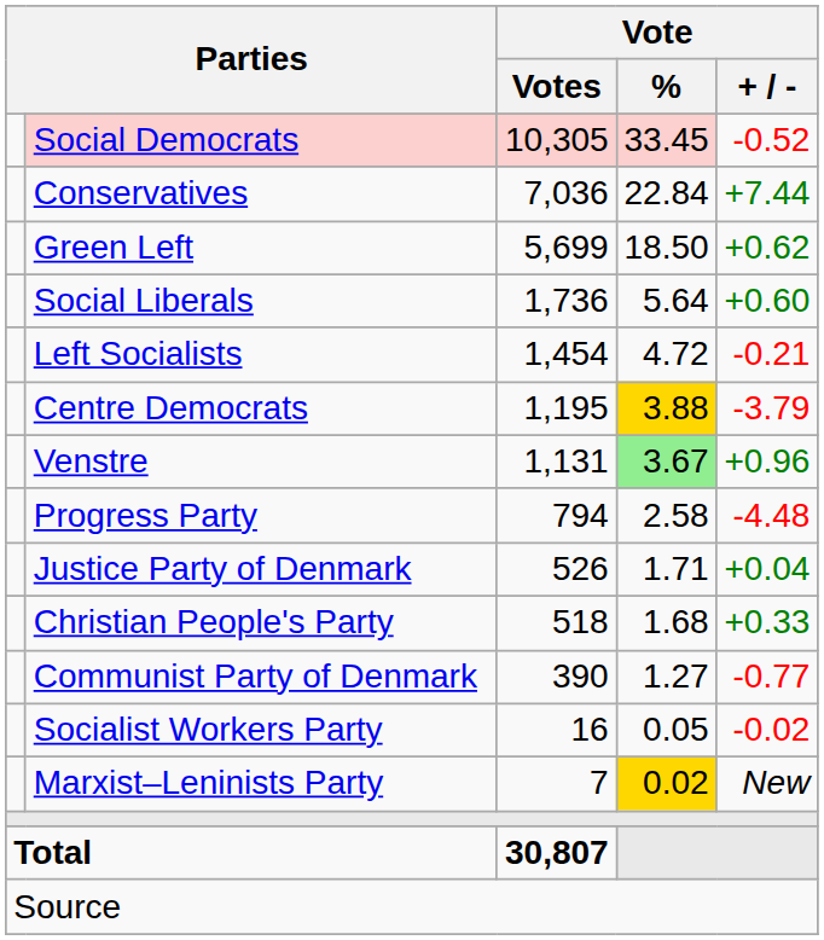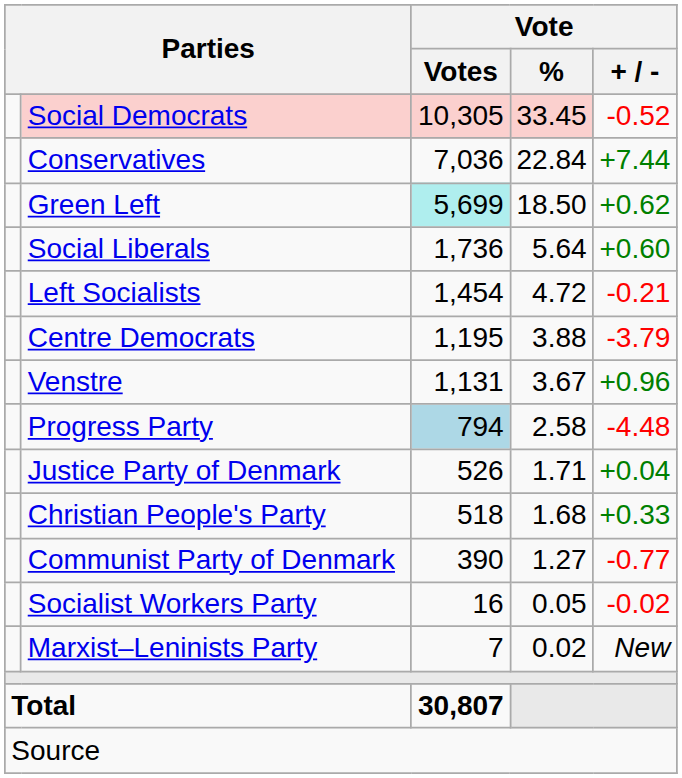Green Left | Vote / Votes: no background -> paleturquoise background
Centre Democrats | Vote / %: gold background -> no background
Venstre | Vote / %: lightgreen background -> no background
Progress Party | Vote / Votes: no background -> lightblue background
Marxist–Leninists Party | Vote / %: gold background -> no background
